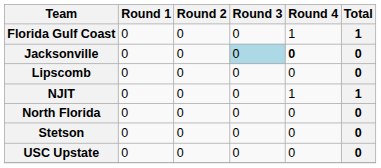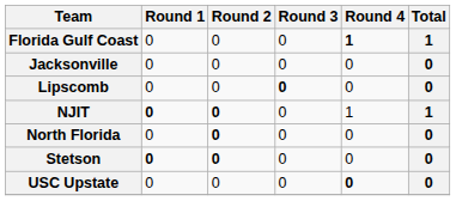Florida Gulf Coast | Round 4: normal -> bold
Jacksonville | Round 3: lightblue background -> no background
Jacksonville | Round 4: bold -> normal
Lipscomb | Round 3: normal -> bold
NJIT | Round 1: normal -> bold
NJIT | Round 2: normal -> bold
North Florida | Round 2: normal -> bold
Stetson | Round 1: normal -> bold
Stetson | Round 2: normal -> bold
USC Upstate | Round 4: normal -> bold
